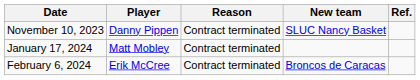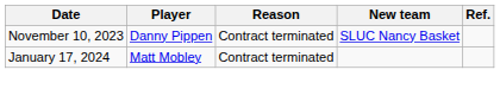- row: February 6, 2024 | Erik McCree | Contract terminated | Broncos de Caracas
